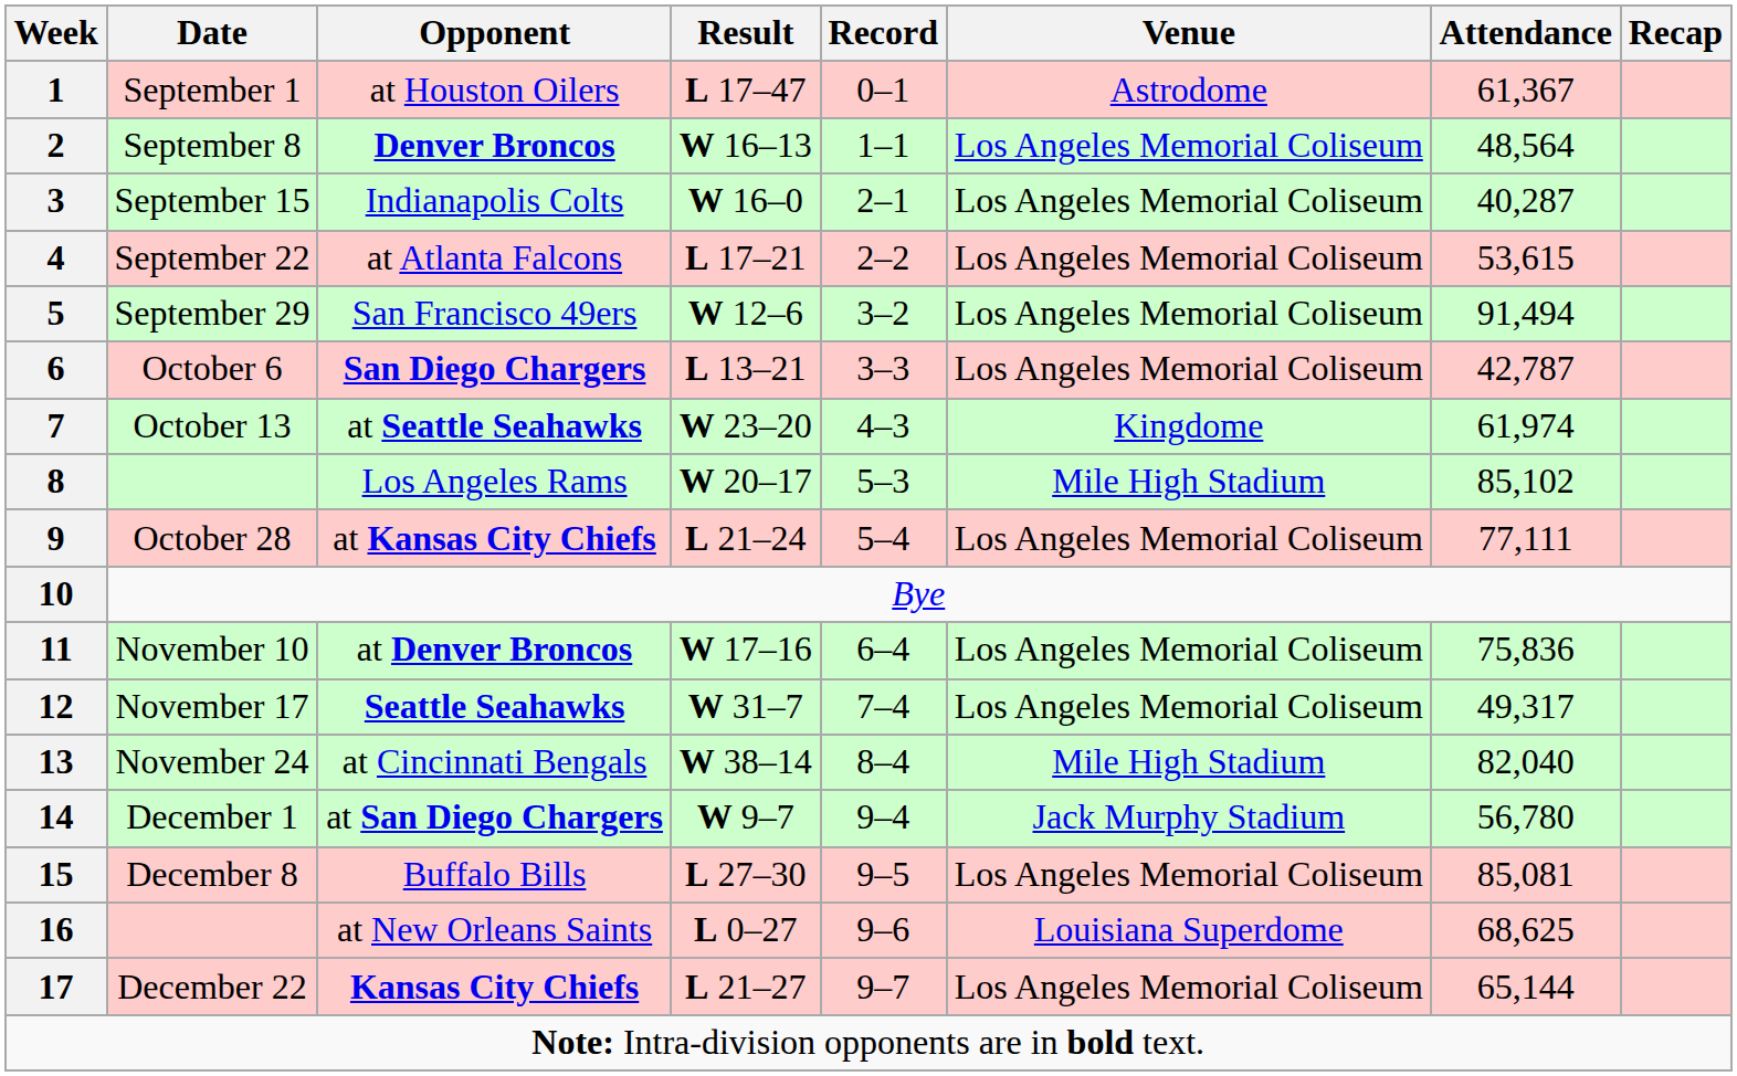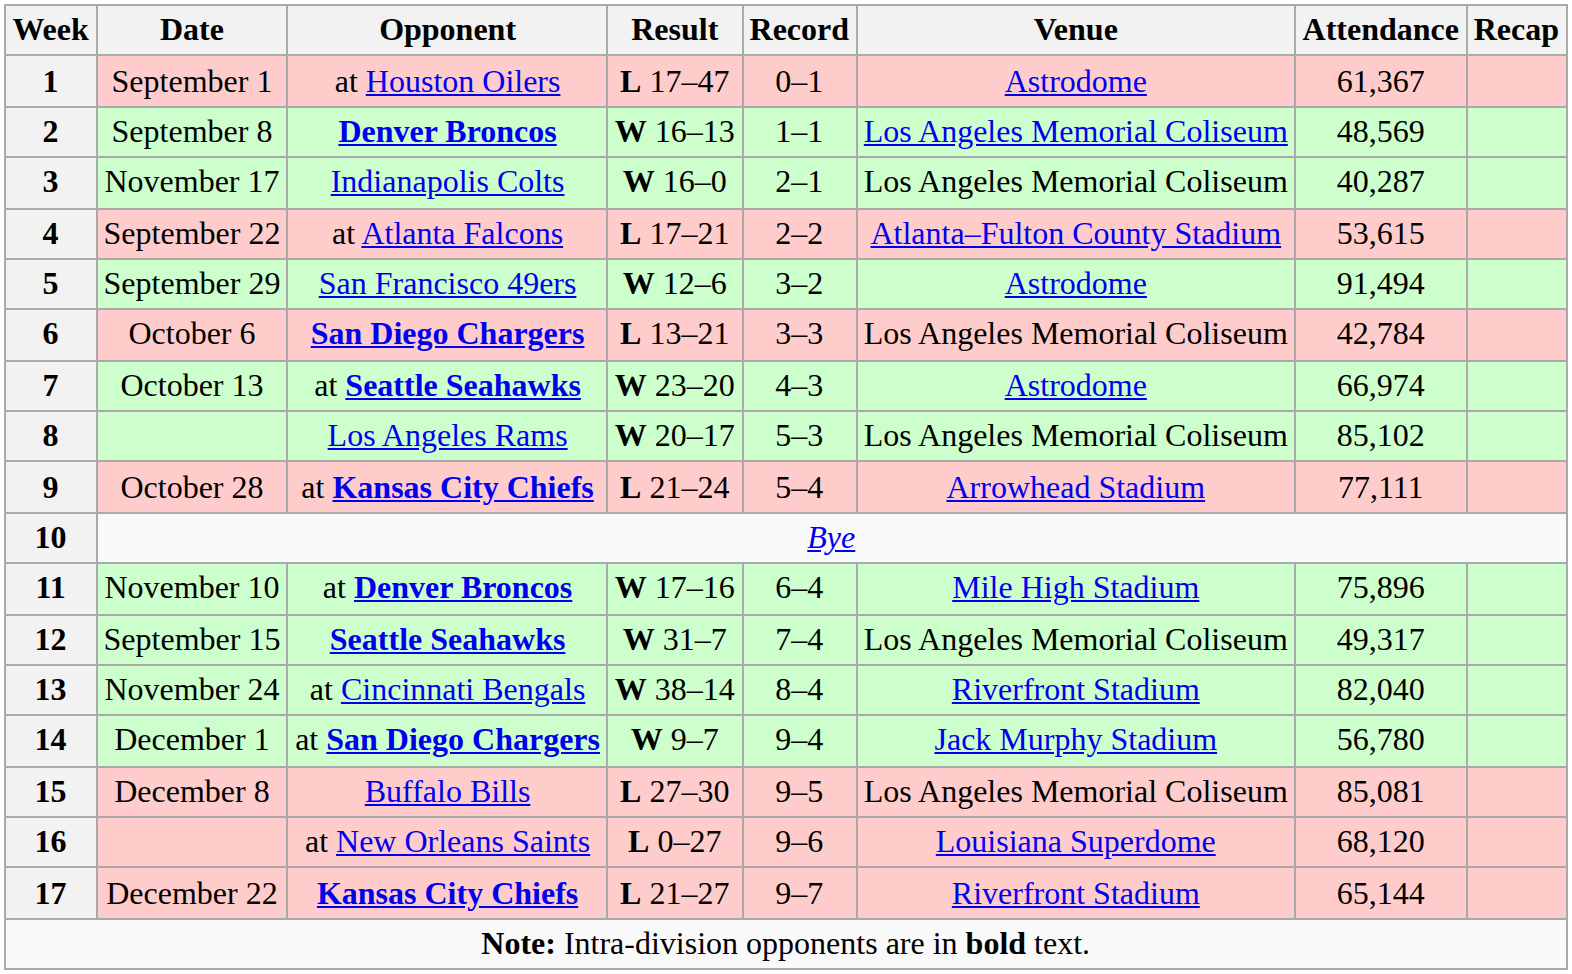2 | Attendance: 48,564 -> 48,569
3 | Date: September 15 -> November 17
4 | Venue: Los Angeles Memorial Coliseum -> Atlanta–Fulton County Stadium
5 | Venue: Los Angeles Memorial Coliseum -> Astrodome
6 | Attendance: 42,787 -> 42,784
7 | Venue: Kingdome -> Astrodome
7 | Attendance: 61,974 -> 66,974
8 | Venue: Mile High Stadium -> Los Angeles Memorial Coliseum
9 | Venue: Los Angeles Memorial Coliseum -> Arrowhead Stadium
11 | Venue: Los Angeles Memorial Coliseum -> Mile High Stadium
11 | Attendance: 75,836 -> 75,896
12 | Date: November 17 -> September 15
13 | Venue: Mile High Stadium -> Riverfront Stadium
16 | Attendance: 68,625 -> 68,120
17 | Venue: Los Angeles Memorial Coliseum -> Riverfront Stadium
